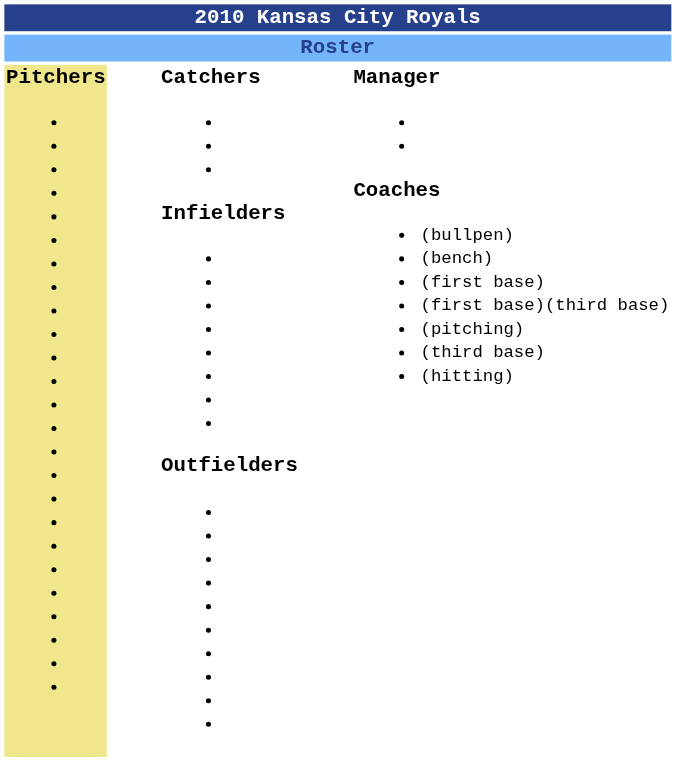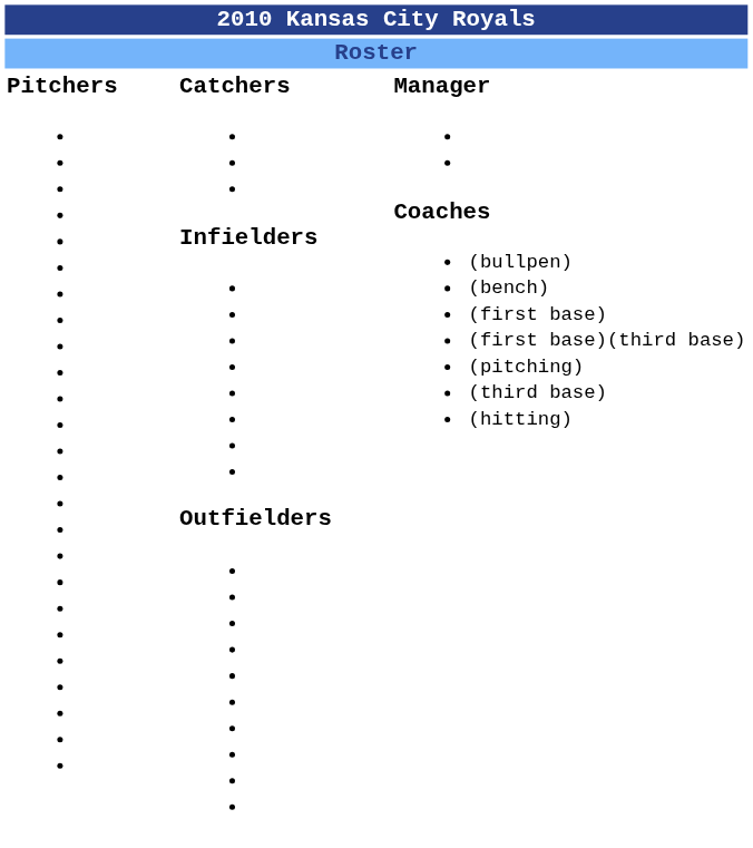Pitchers | column 1: khaki background -> no background
